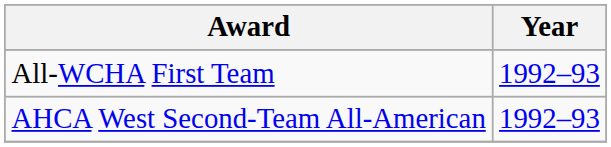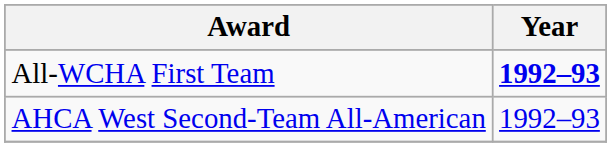row 2 | Year: normal -> bold
